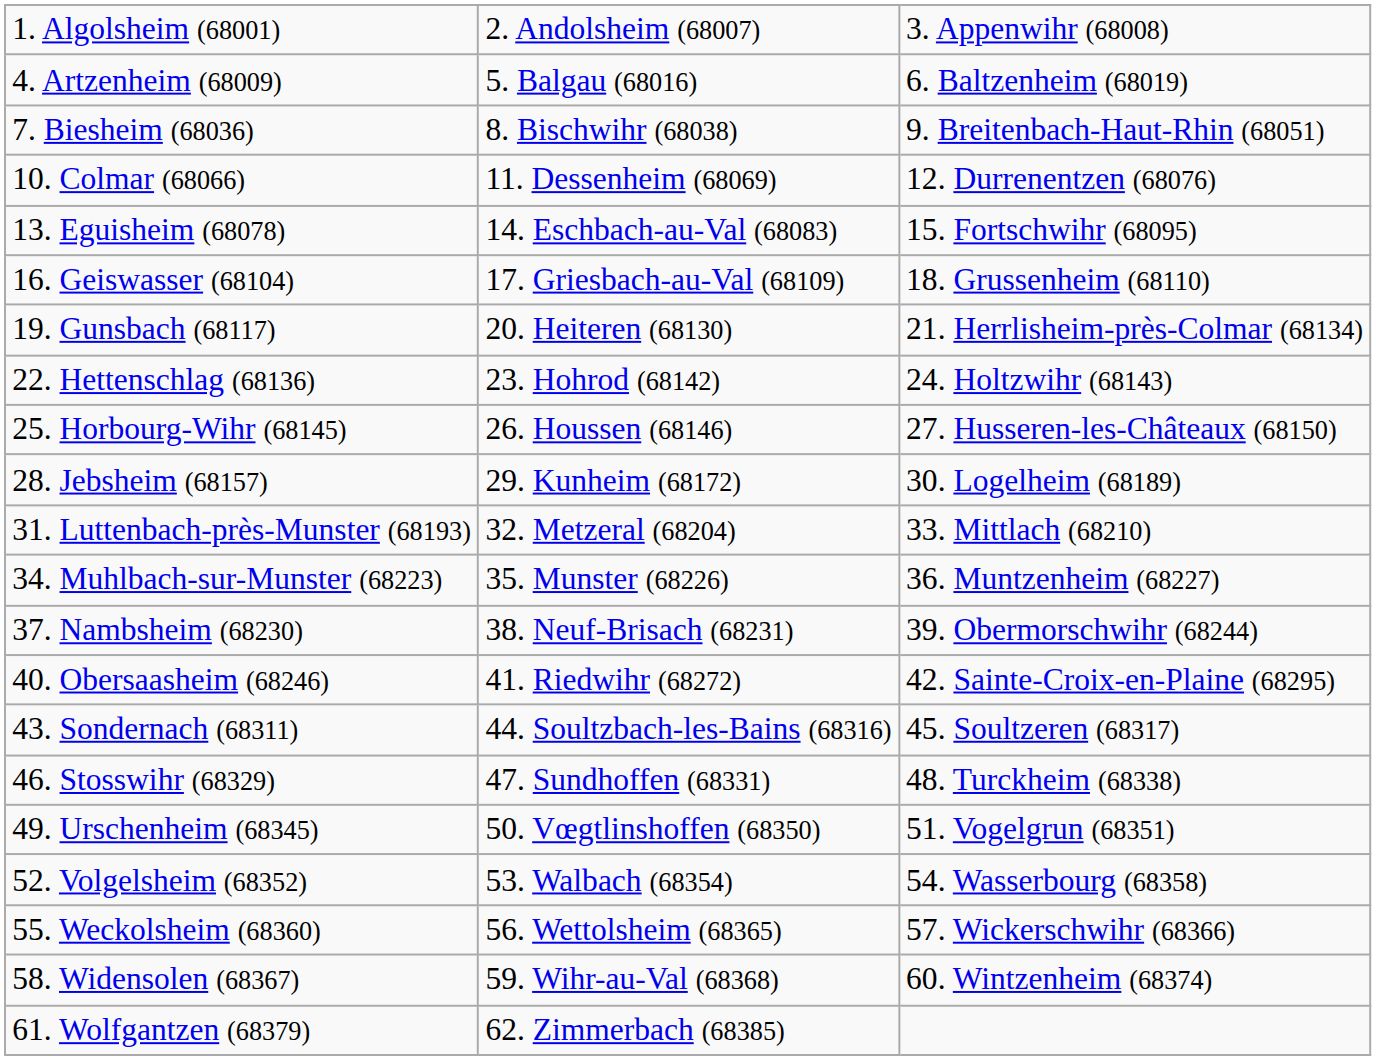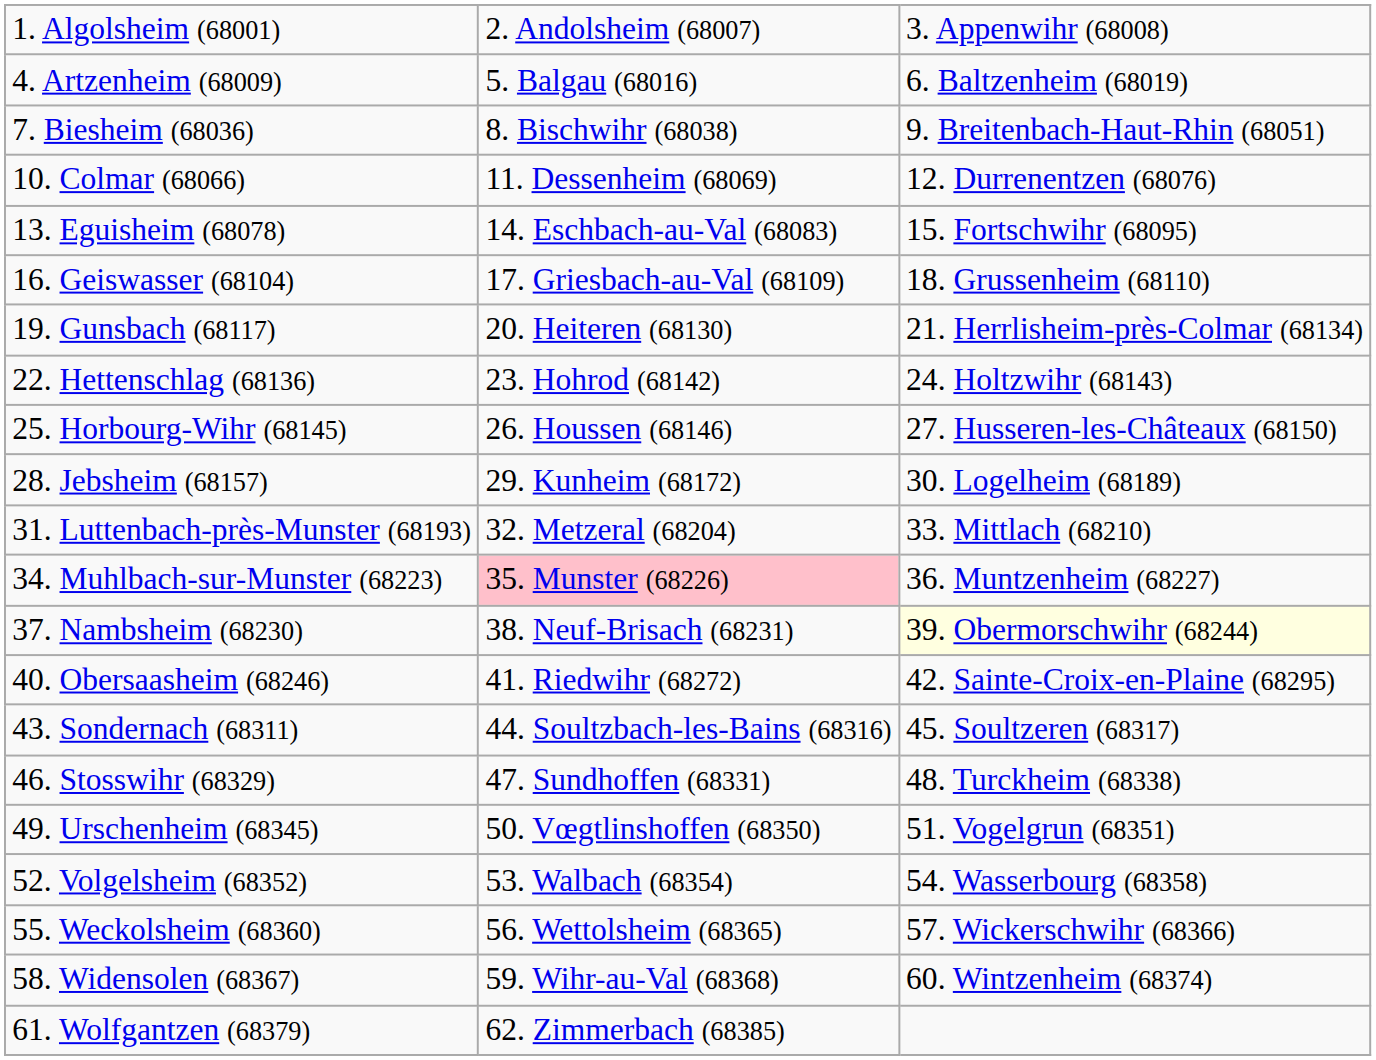34. Muhlbach-sur-Munster (68223) | column 2: no background -> pink background
37. Nambsheim (68230) | column 3: no background -> lightyellow background
